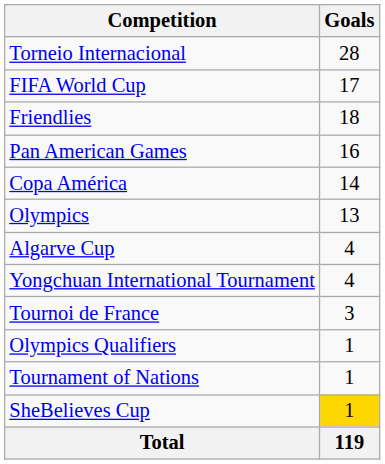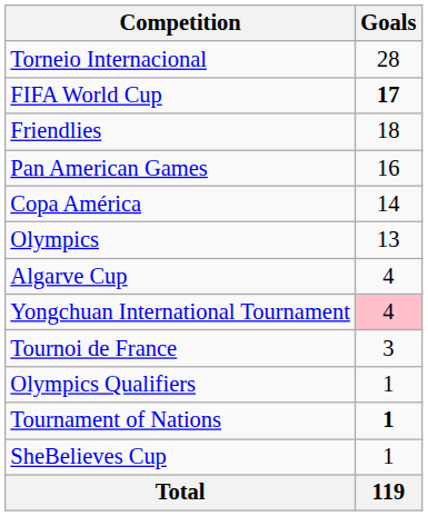FIFA World Cup | Goals: normal -> bold
Yongchuan International Tournament | Goals: no background -> pink background
Tournament of Nations | Goals: normal -> bold
SheBelieves Cup | Goals: gold background -> no background
